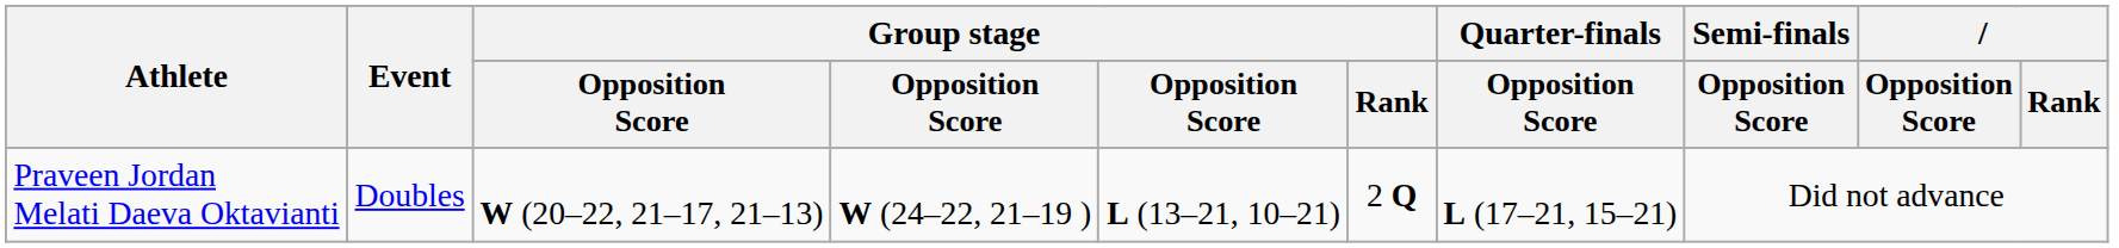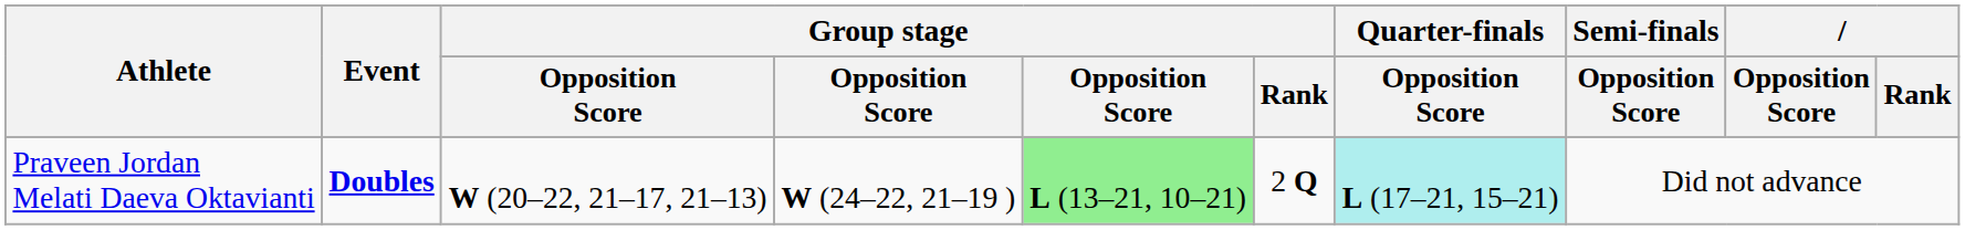Praveen Jordan Melati Daeva Oktavianti | Event: normal -> bold
Praveen Jordan Melati Daeva Oktavianti | column 5: no background -> lightgreen background
Praveen Jordan Melati Daeva Oktavianti | Quarter-finals / Opposition Score: no background -> paleturquoise background
